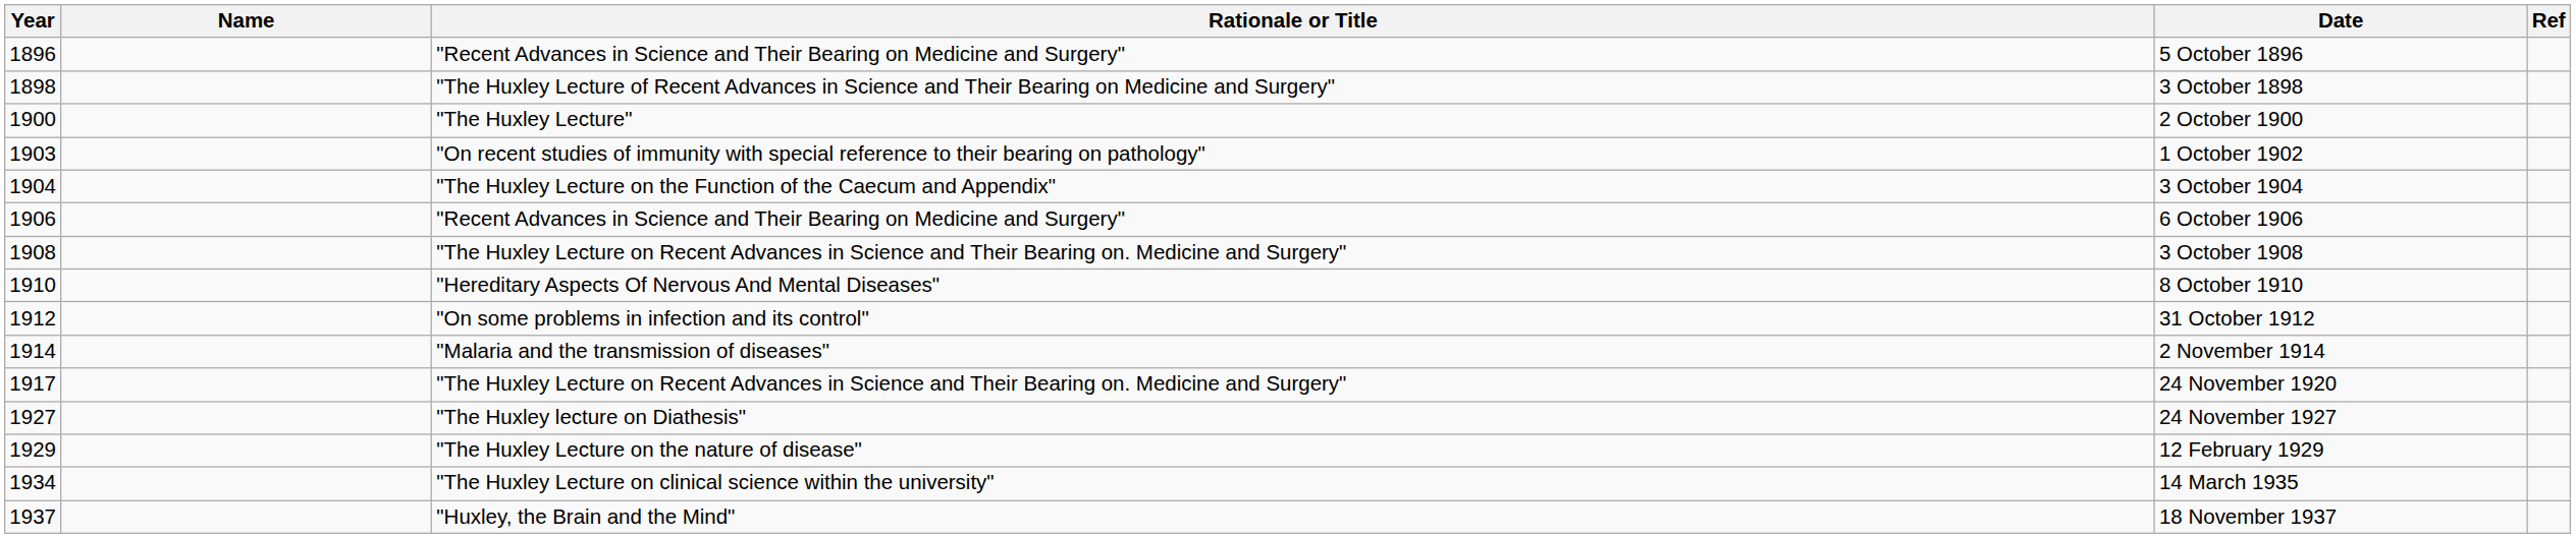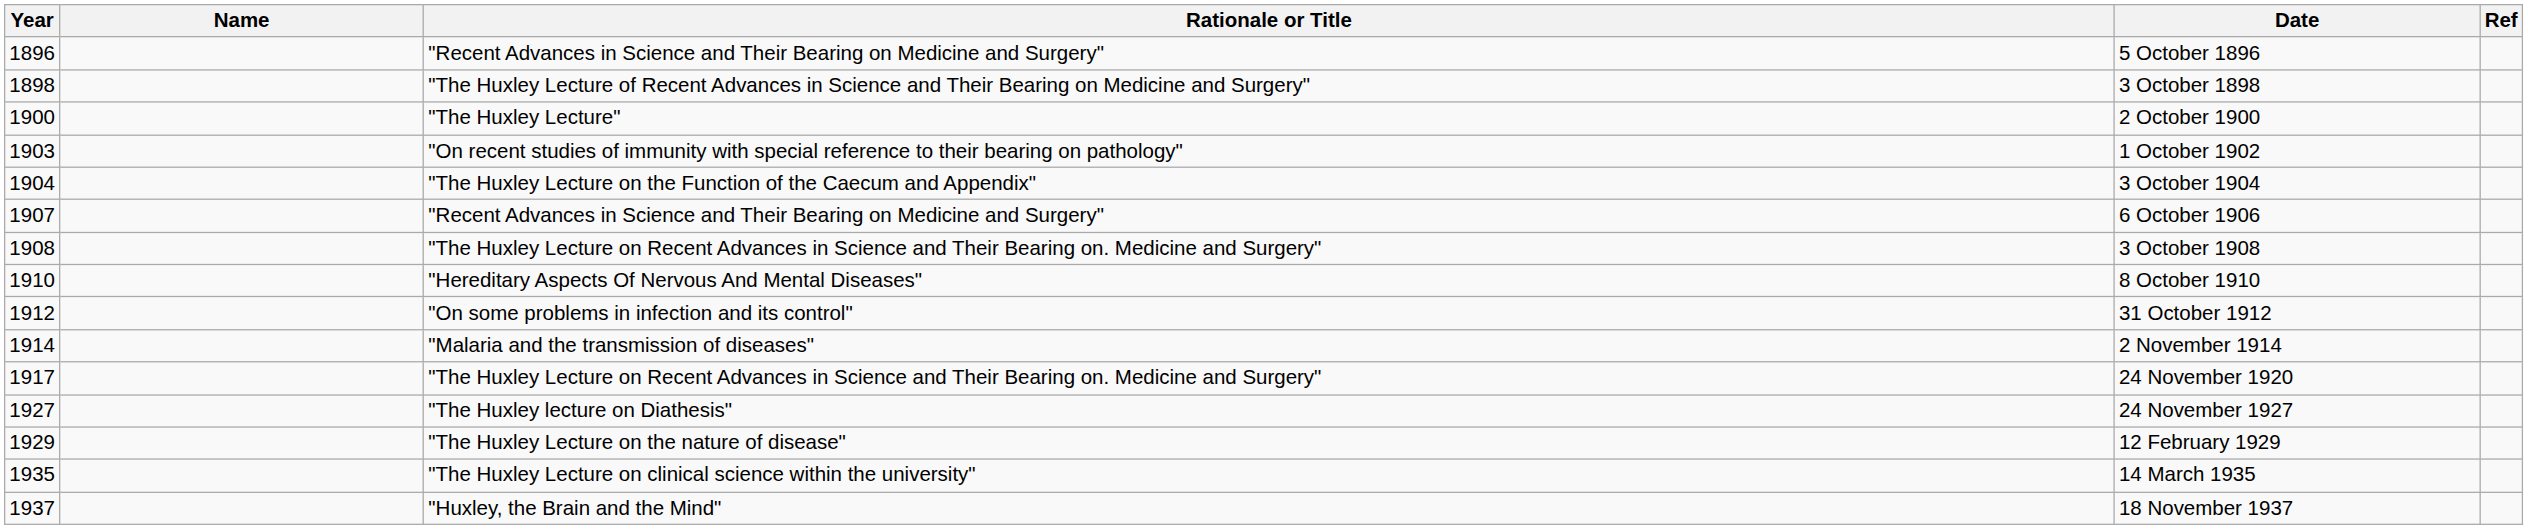6 October 1906 | Year: 1906 -> 1907
14 March 1935 | Year: 1934 -> 1935
